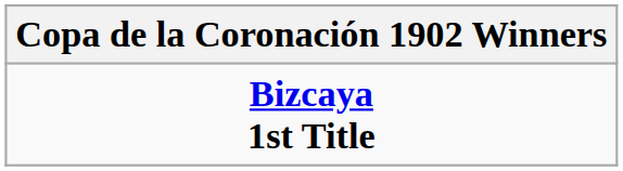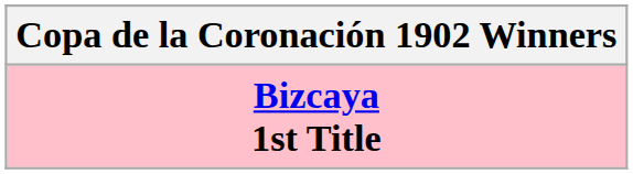row 2 | column 1: no background -> pink background
